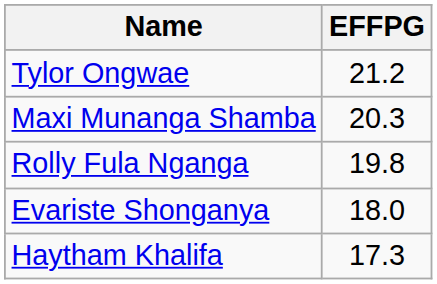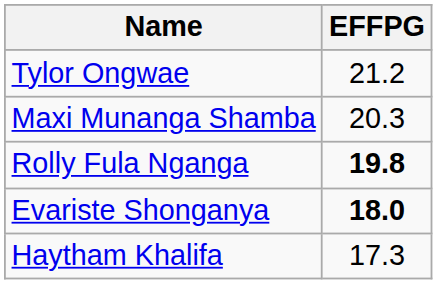Rolly Fula Nganga | EFFPG: normal -> bold
Evariste Shonganya | EFFPG: normal -> bold
